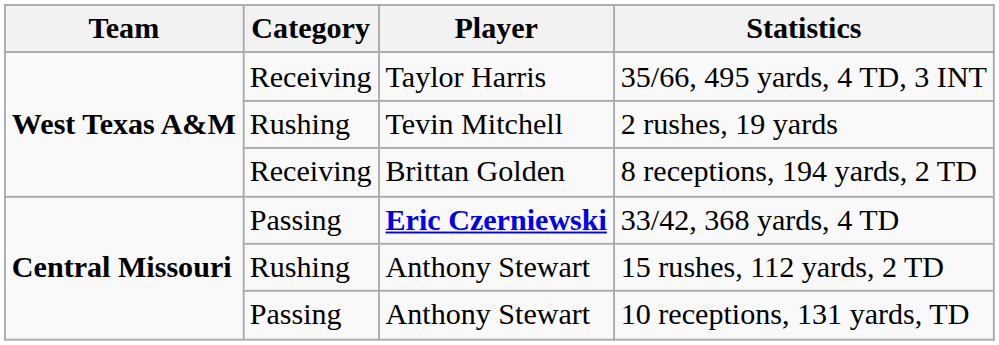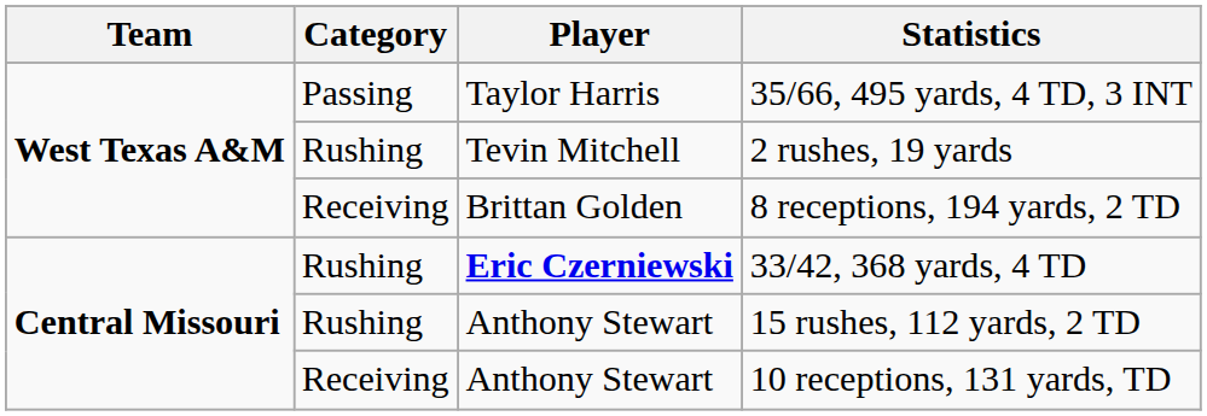35/66, 495 yards, 4 TD, 3 INT | Category: Receiving -> Passing
33/42, 368 yards, 4 TD | Category: Passing -> Rushing
10 receptions, 131 yards, TD | Category: Passing -> Receiving
